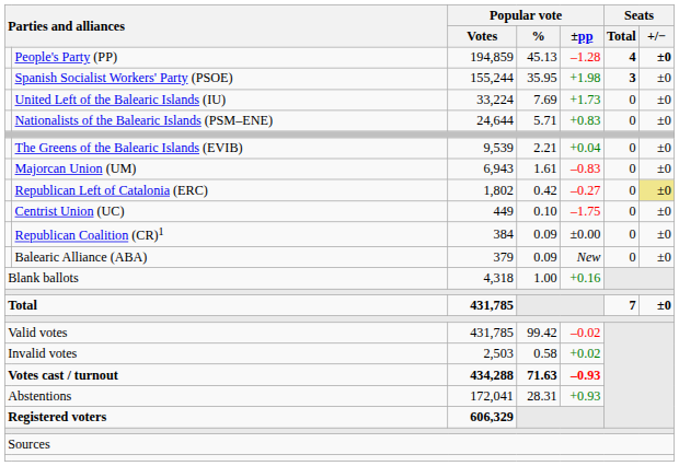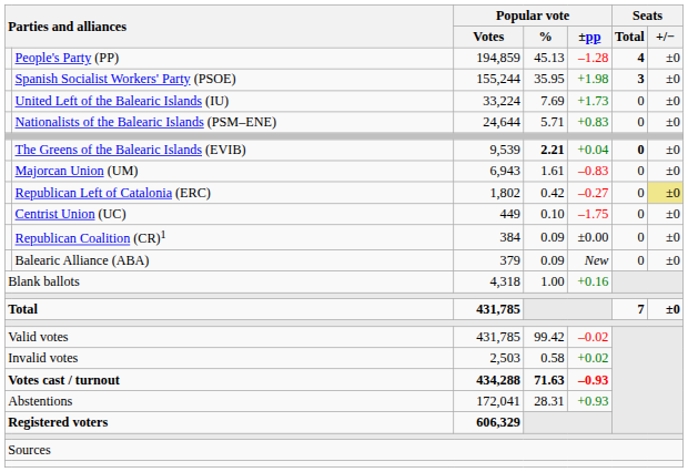People's Party (PP) | Seats / +/−: bold -> normal
The Greens of the Balearic Islands (EVIB) | Popular vote / %: normal -> bold
The Greens of the Balearic Islands (EVIB) | Seats / Total: normal -> bold
